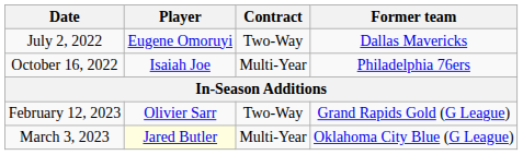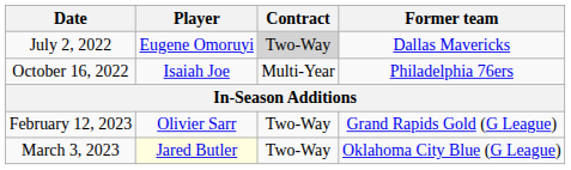July 2, 2022 | Contract: no background -> lightgrey background
March 3, 2023 | Contract: Multi-Year -> Two-Way
